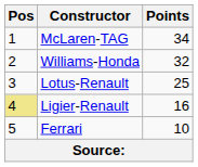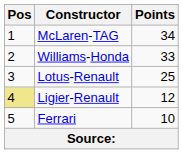Williams-Honda | Points: 32 -> 33
Ligier-Renault | Points: 16 -> 12
